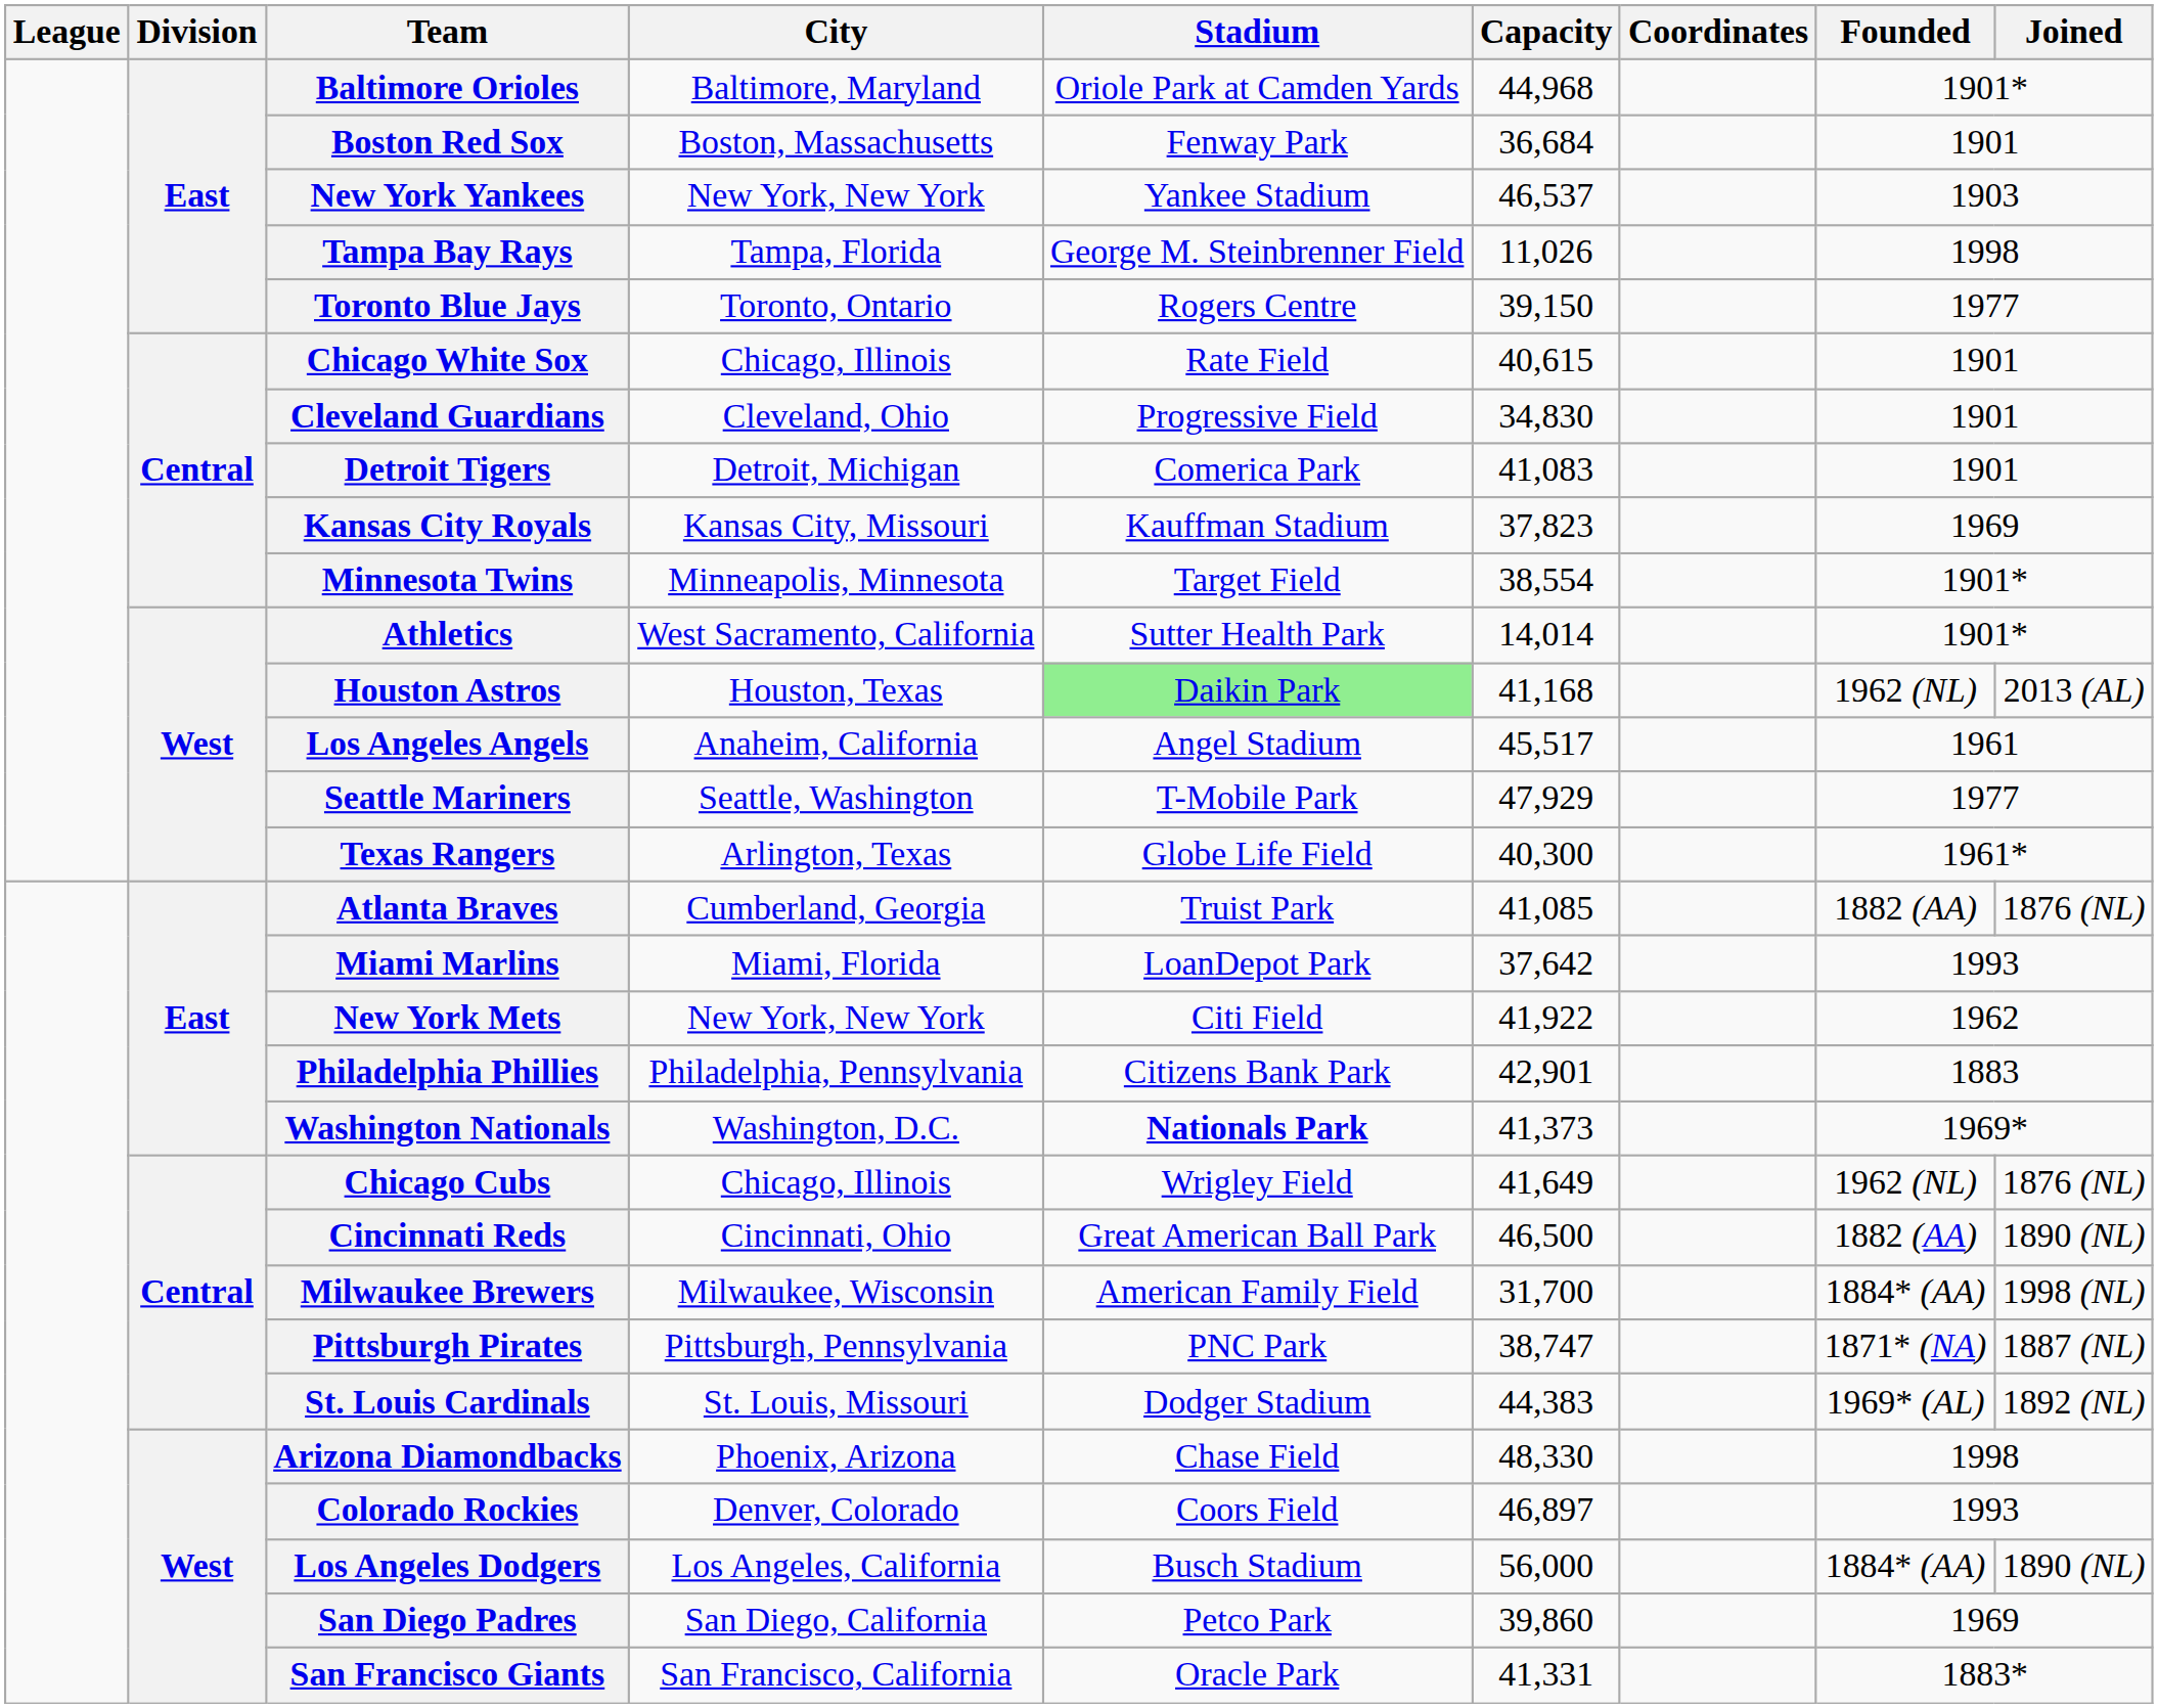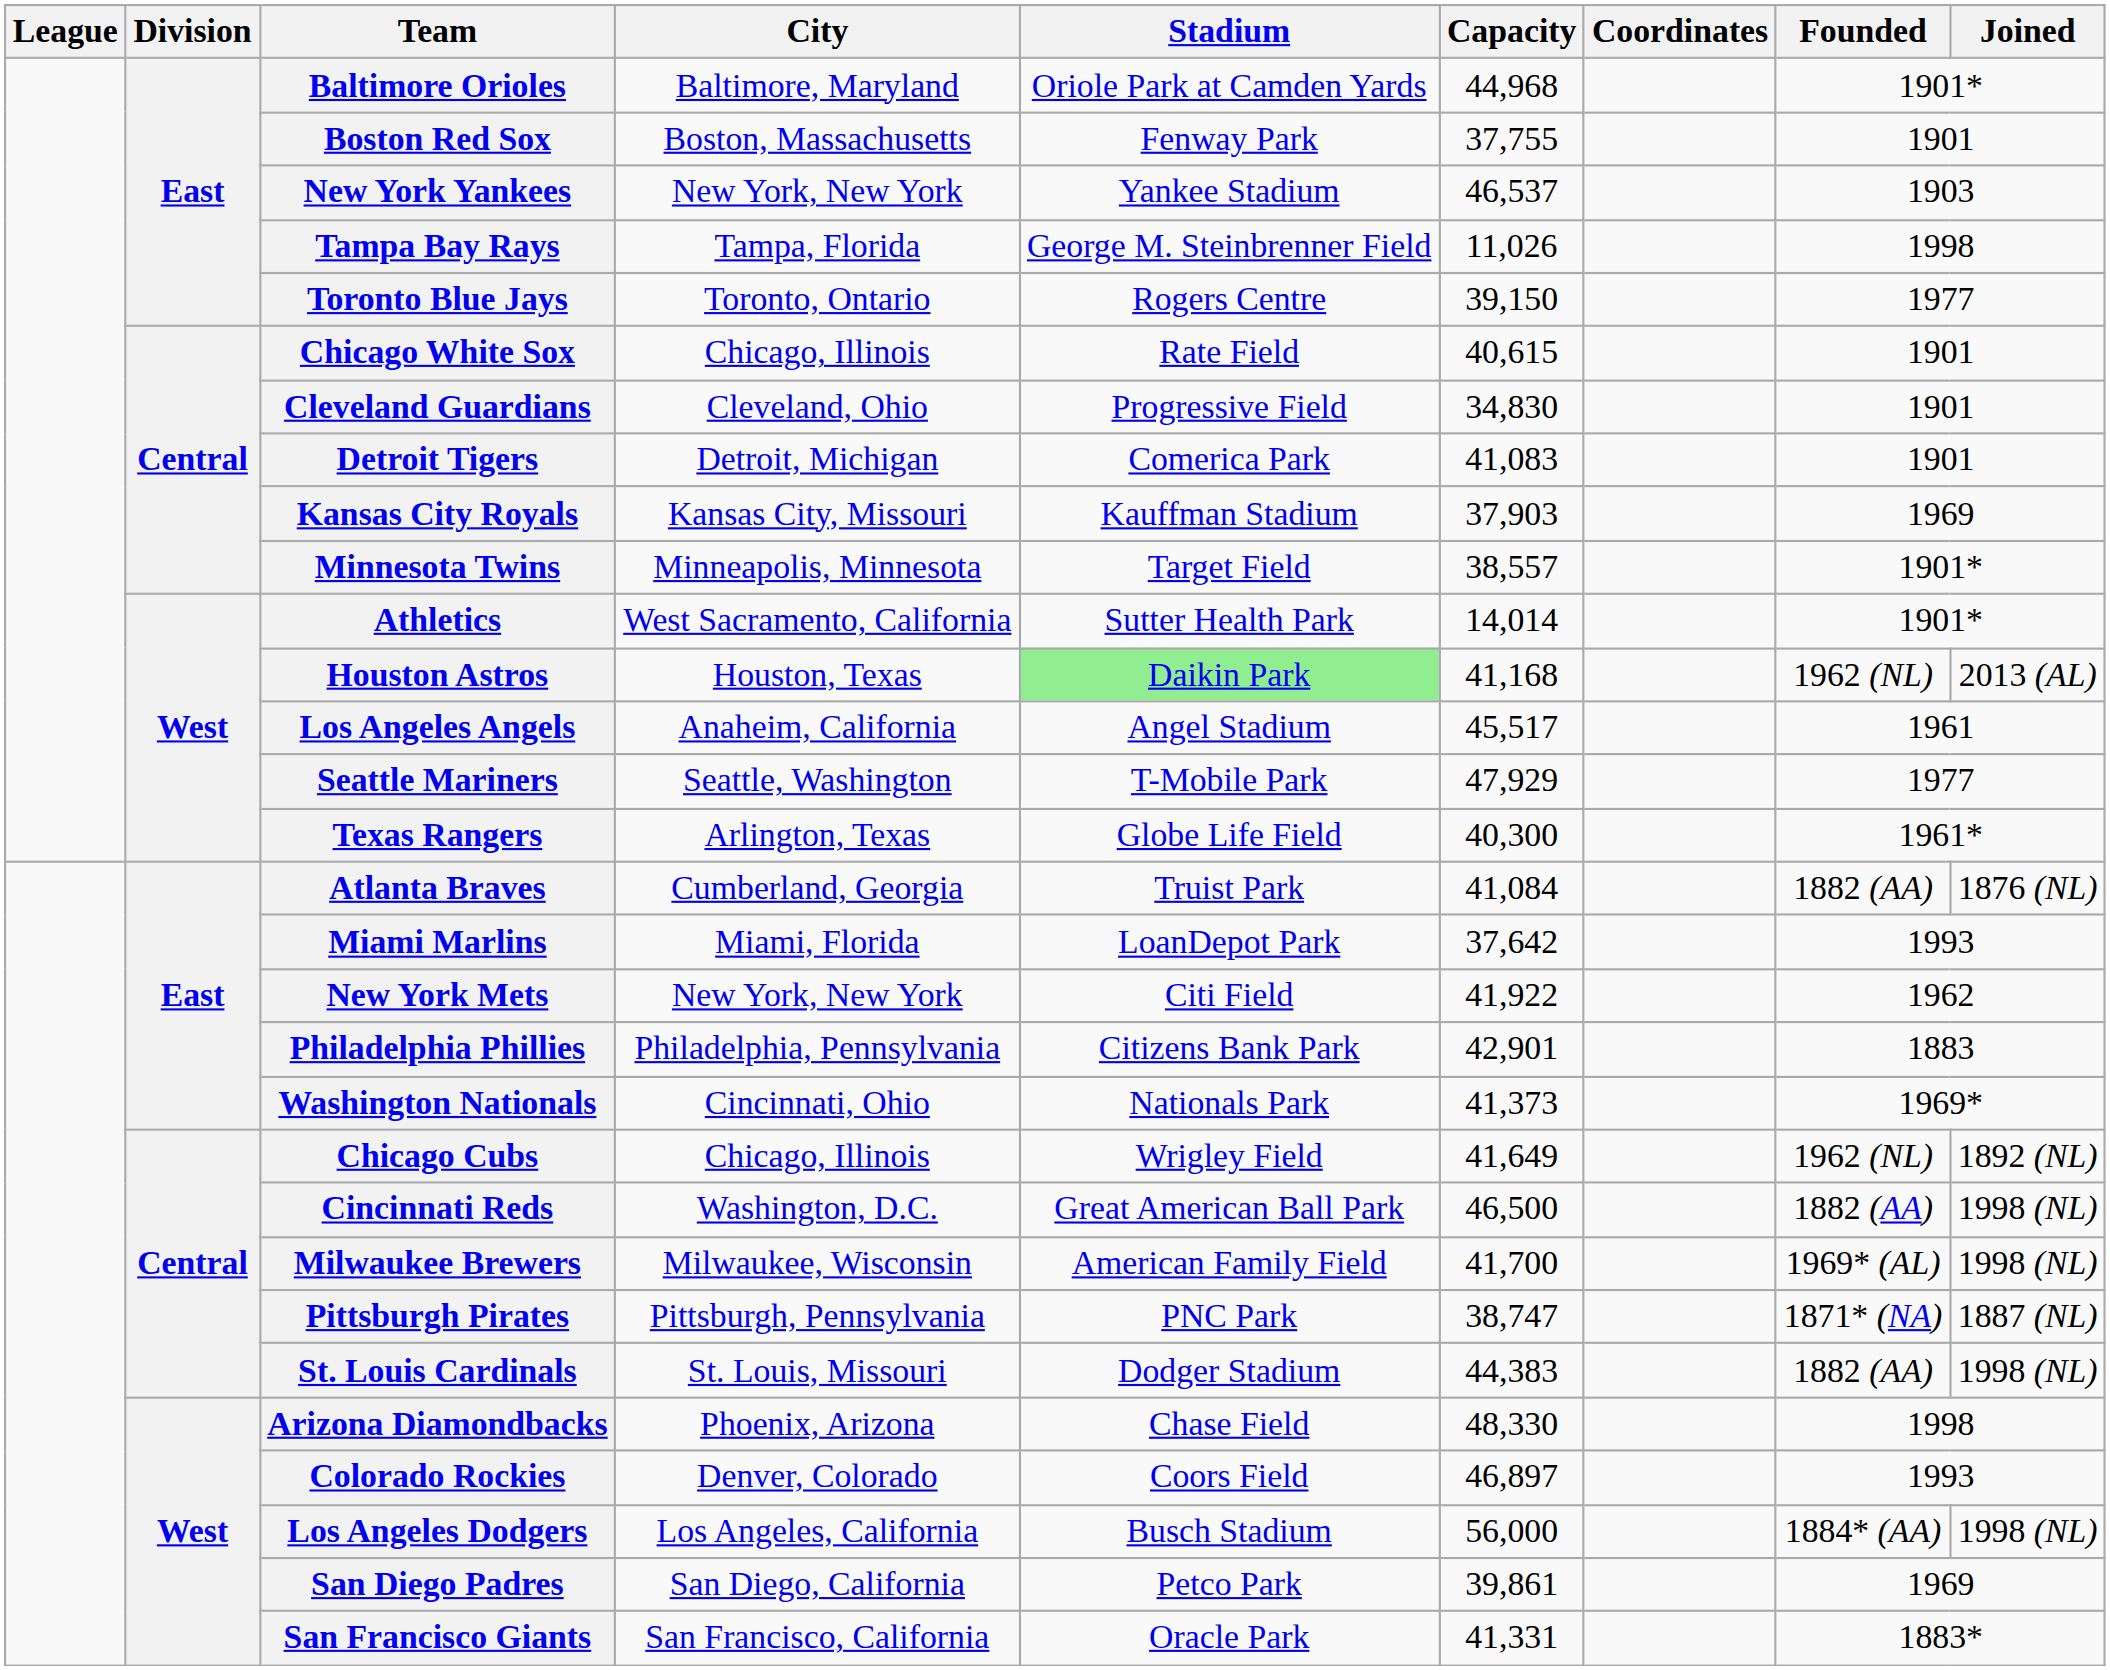Boston Red Sox | Capacity: 36,684 -> 37,755
Kansas City Royals | Capacity: 37,823 -> 37,903
Minnesota Twins | Capacity: 38,554 -> 38,557
Atlanta Braves | Capacity: 41,085 -> 41,084
Washington Nationals | City: Washington, D.C. -> Cincinnati, Ohio
Washington Nationals | Stadium: bold -> normal
Chicago Cubs | Joined: 1876 (NL) -> 1892 (NL)
Cincinnati Reds | City: Cincinnati, Ohio -> Washington, D.C.
Cincinnati Reds | Joined: 1890 (NL) -> 1998 (NL)
Milwaukee Brewers | Capacity: 31,700 -> 41,700
Milwaukee Brewers | Founded: 1884* (AA) -> 1969* (AL)
St. Louis Cardinals | Founded: 1969* (AL) -> 1882 (AA)
St. Louis Cardinals | Joined: 1892 (NL) -> 1998 (NL)
Los Angeles Dodgers | Joined: 1890 (NL) -> 1998 (NL)
San Diego Padres | Capacity: 39,860 -> 39,861
